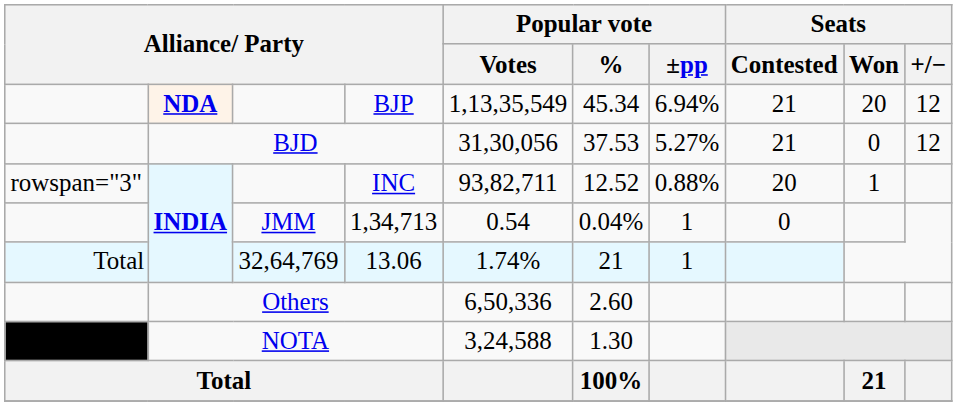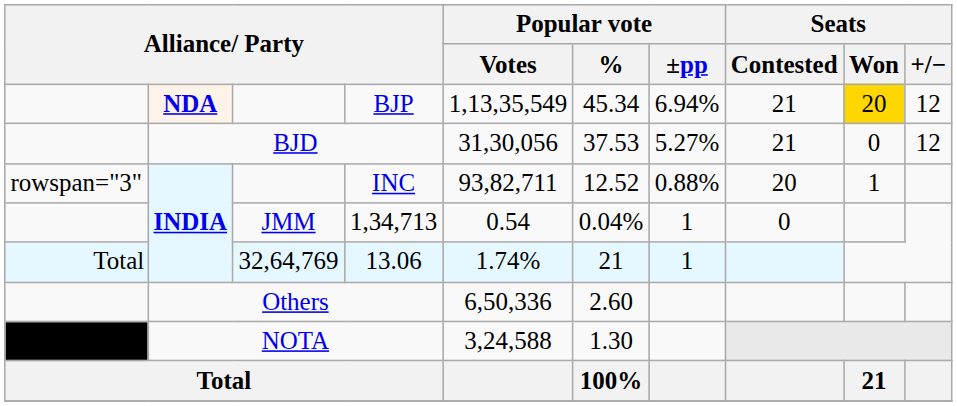BJP | Seats / Won: no background -> gold background
